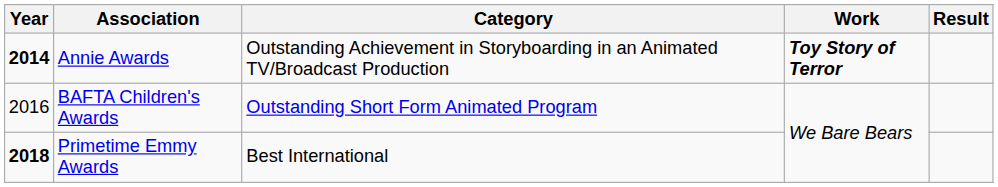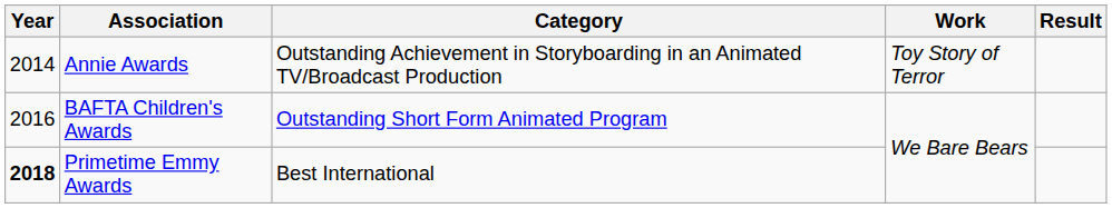Annie Awards | Year: bold -> normal
Annie Awards | Work: bold -> normal
